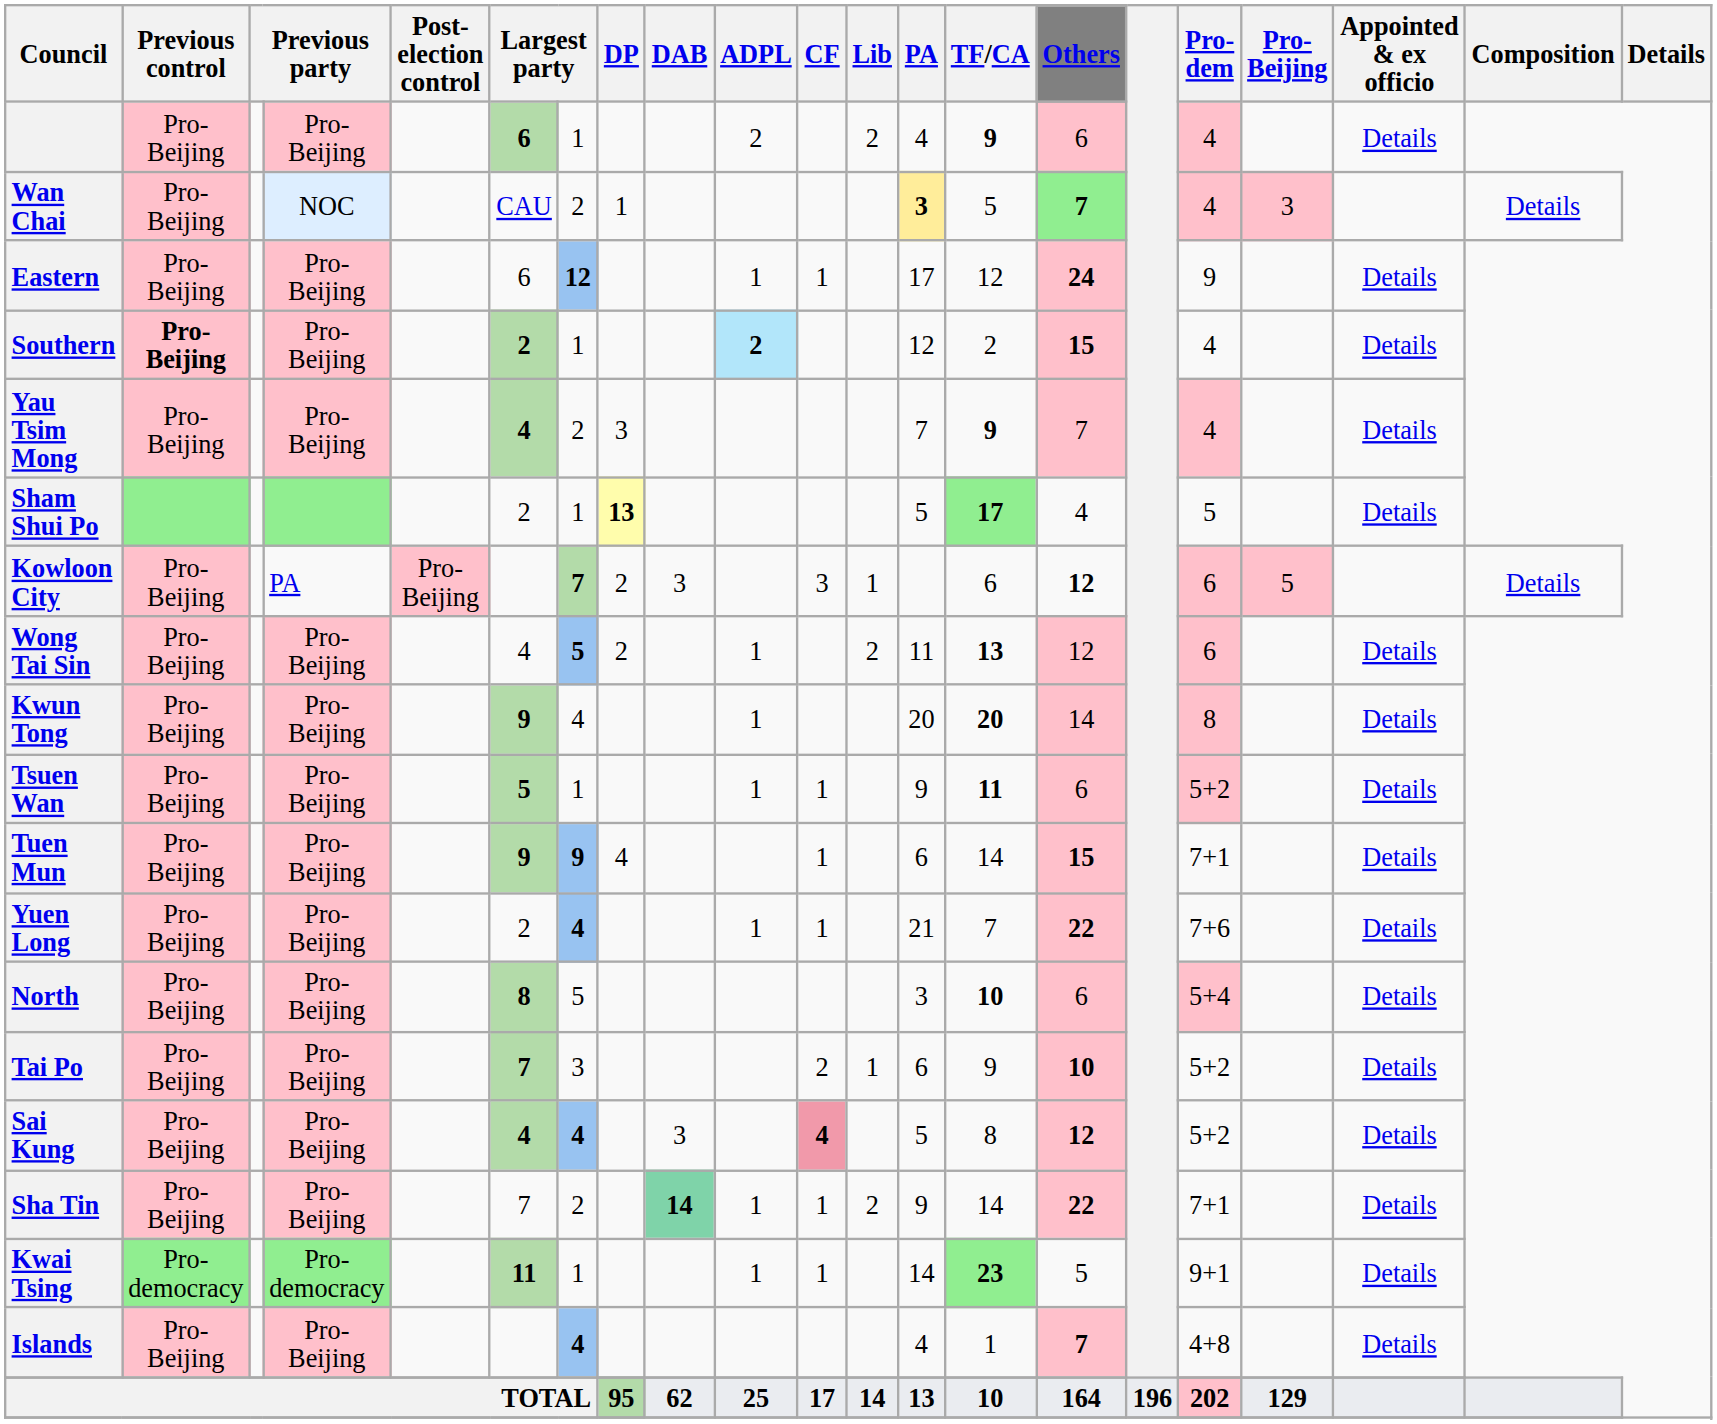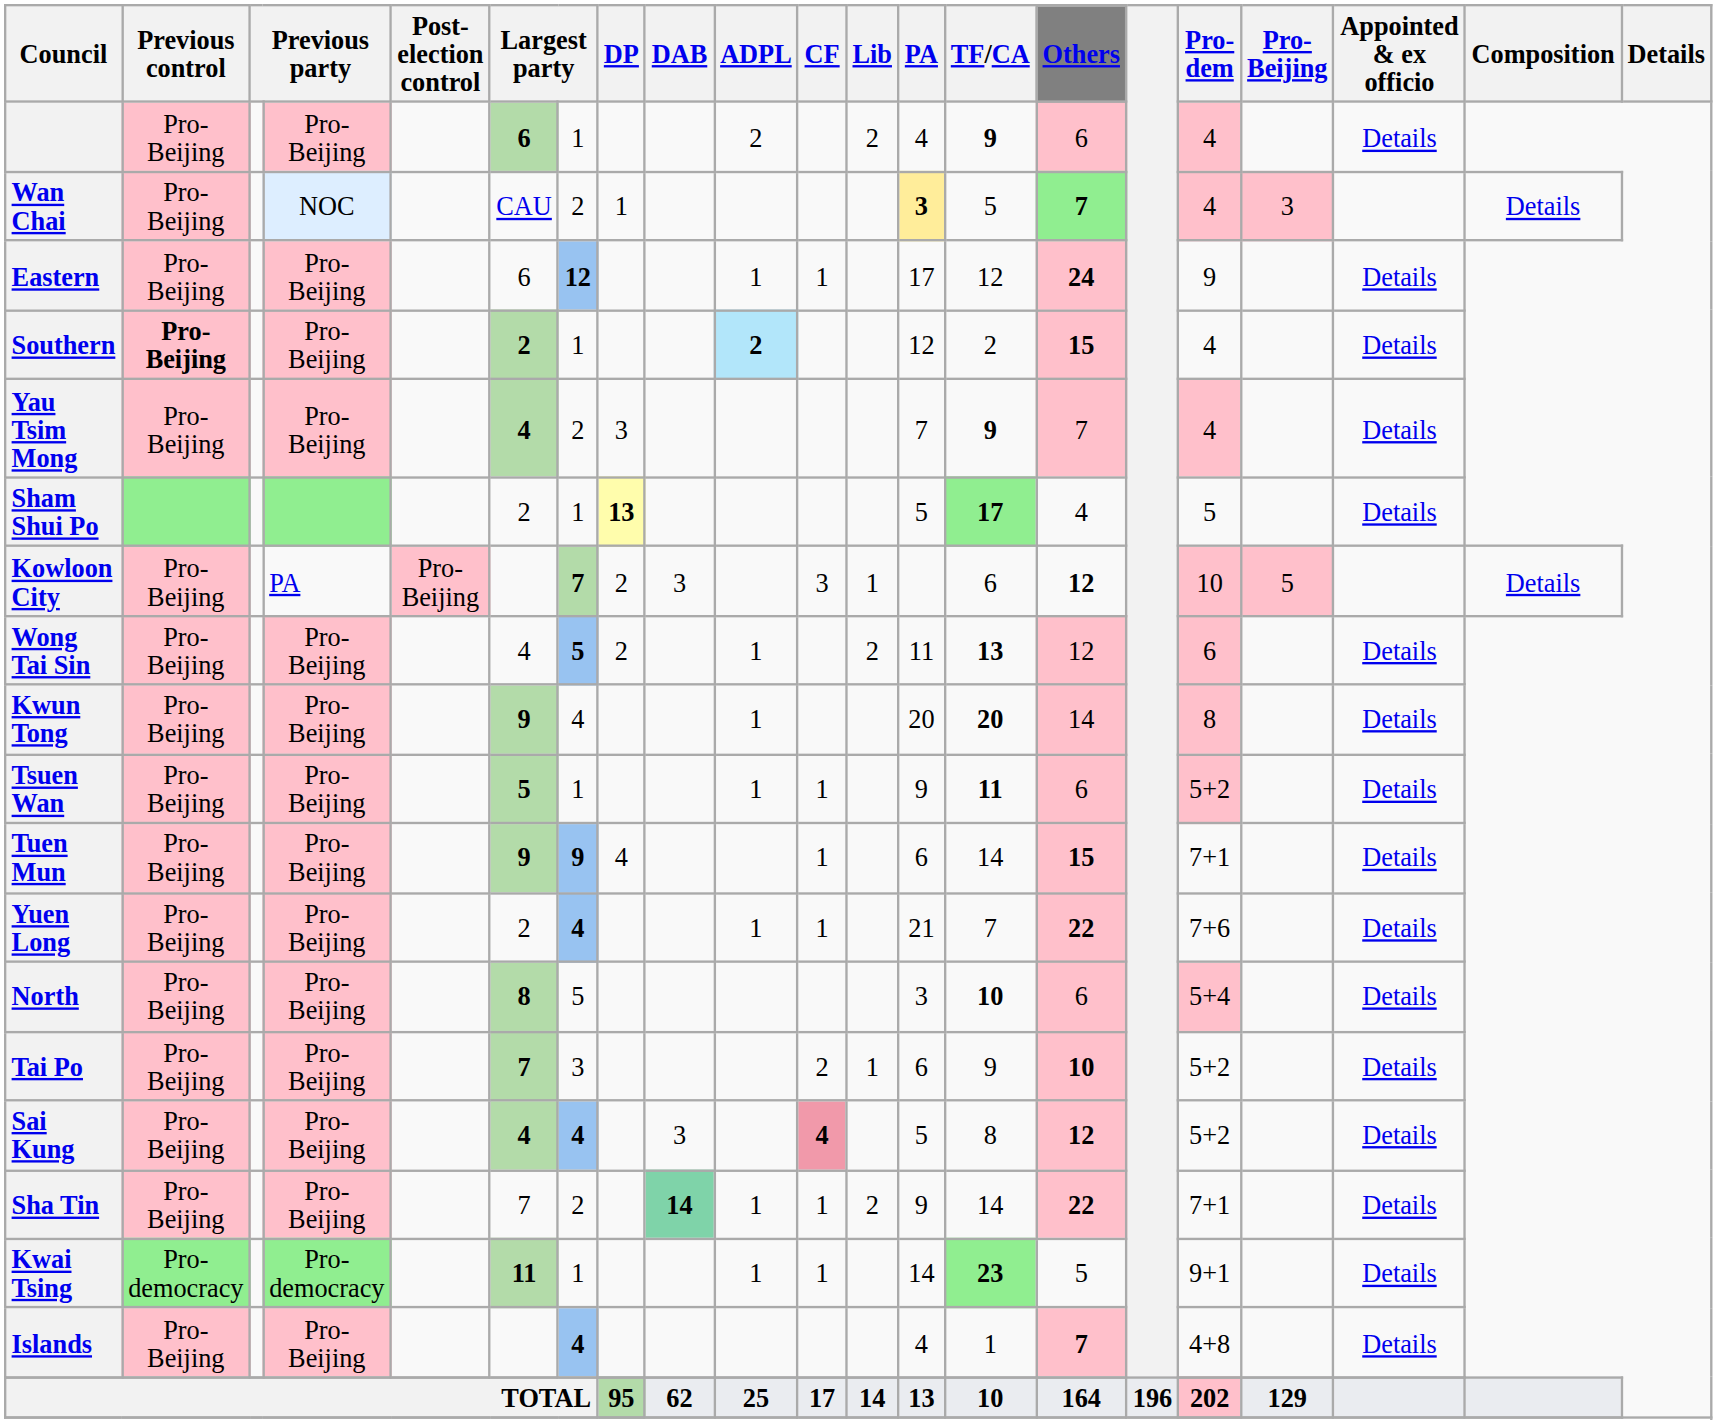Kowloon City | Pro-dem: 6 -> 10
